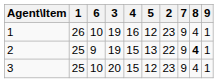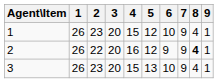columns swapped: 2 <-> 6
row 2 | 3: 19 -> 20
row 2 | 4: 16 -> 15
row 3 | 1: 25 -> 26
row 3 | 3: 19 -> 20
row 3 | 4: 15 -> 16
row 3 | 5: 13 -> 12
row 4 | 1: 25 -> 26
row 4 | 5: 12 -> 13
